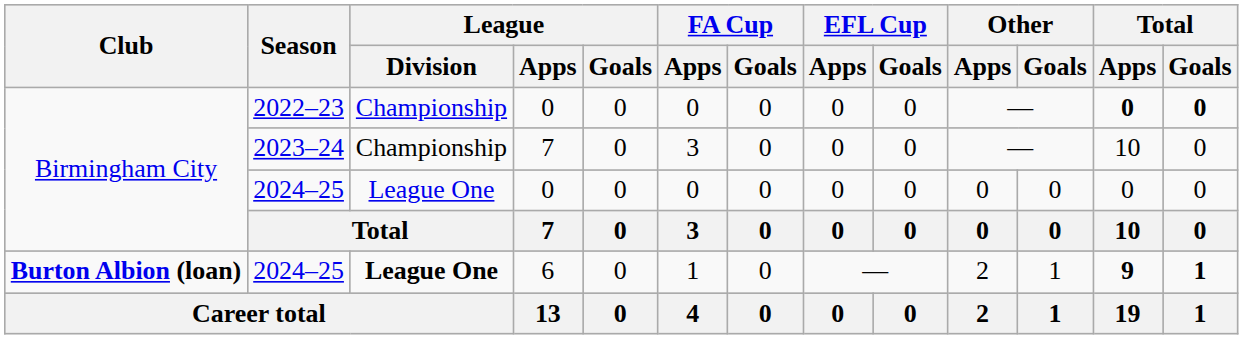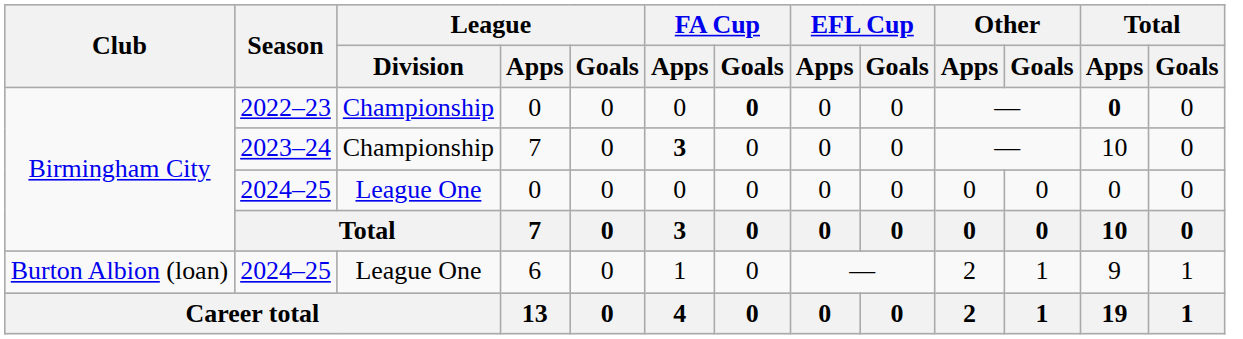2022–23 | FA Cup / Goals: normal -> bold
2022–23 | Total / Goals: bold -> normal
2023–24 | FA Cup / Apps: normal -> bold
2024–25 / 6 | Club: bold -> normal
2024–25 / 6 | League / Division: bold -> normal
2024–25 / 6 | Total / Apps: bold -> normal
2024–25 / 6 | Total / Goals: bold -> normal
